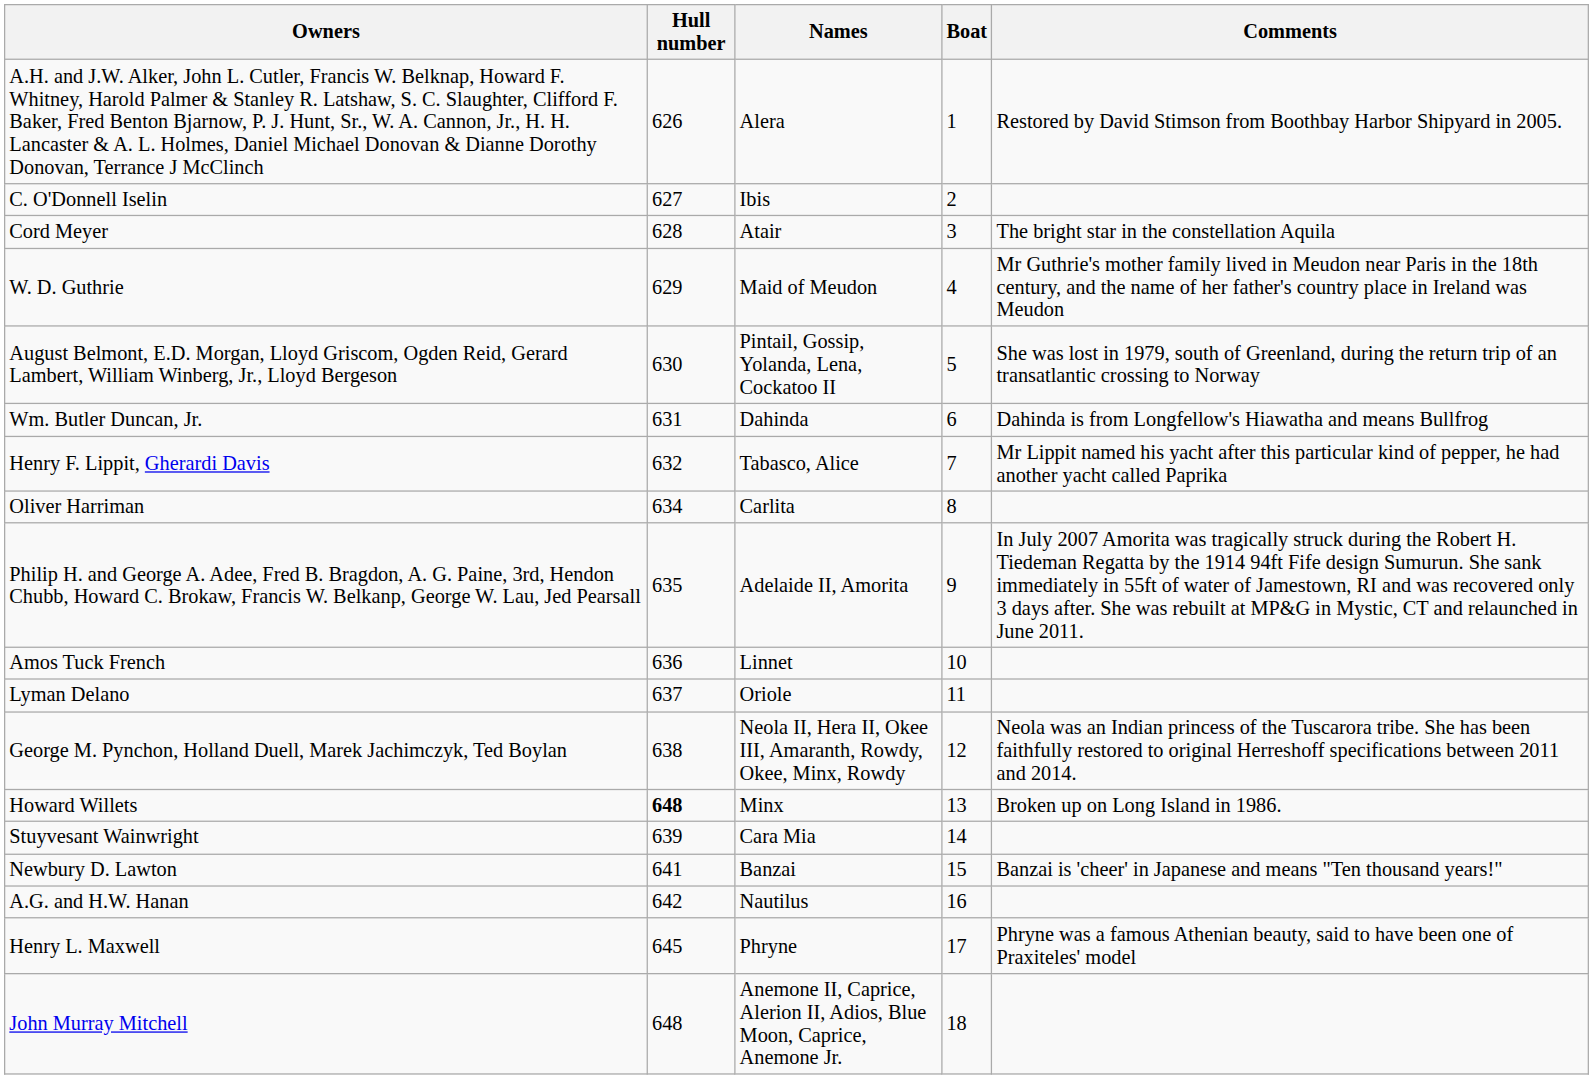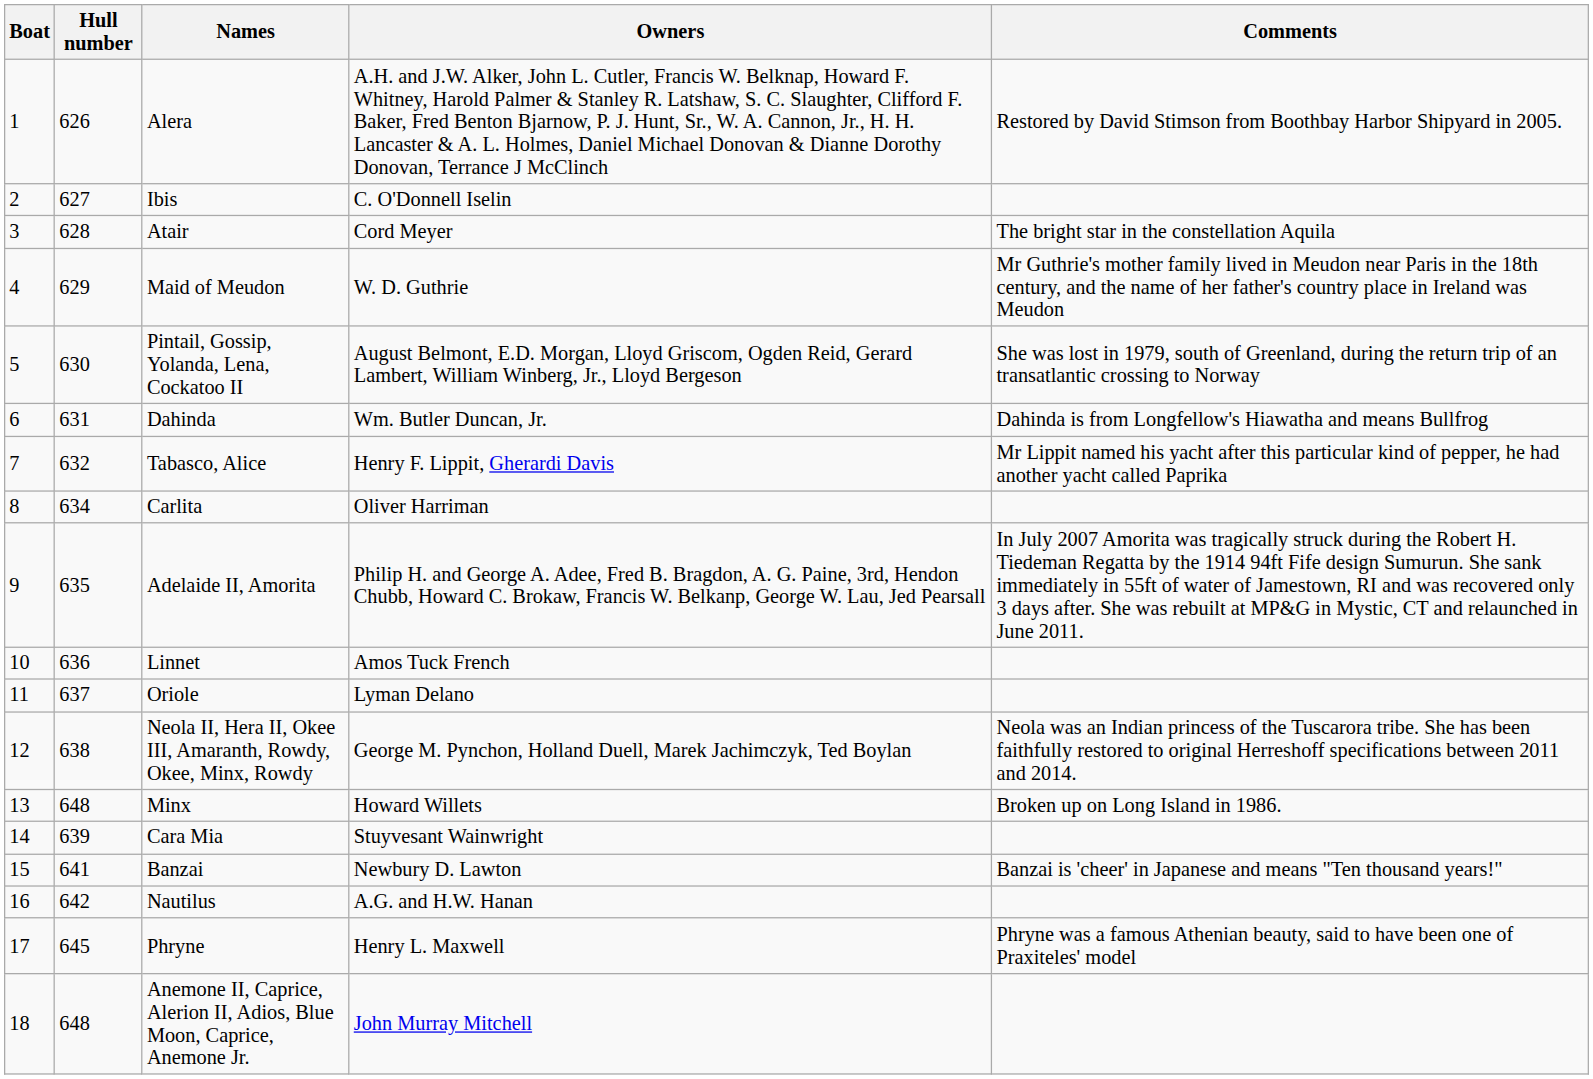columns swapped: Boat <-> Owners
Minx | Hull number: bold -> normal
